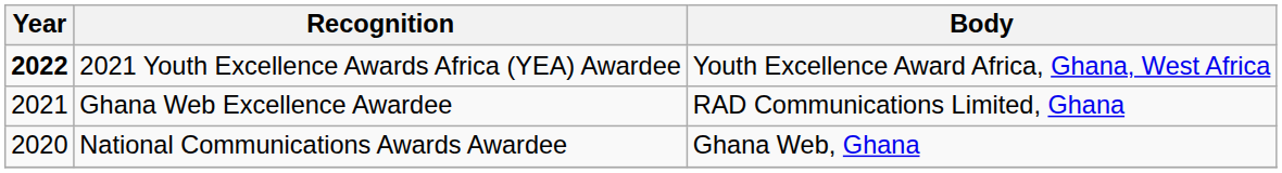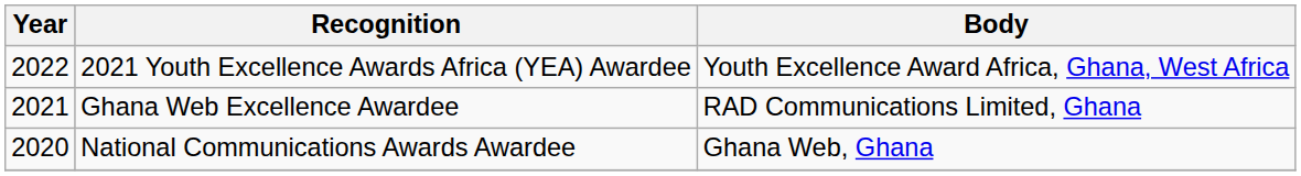2021 Youth Excellence Awards Africa (YEA) Awardee | Year: bold -> normal
